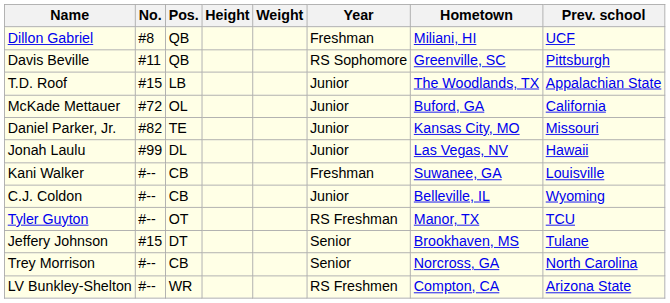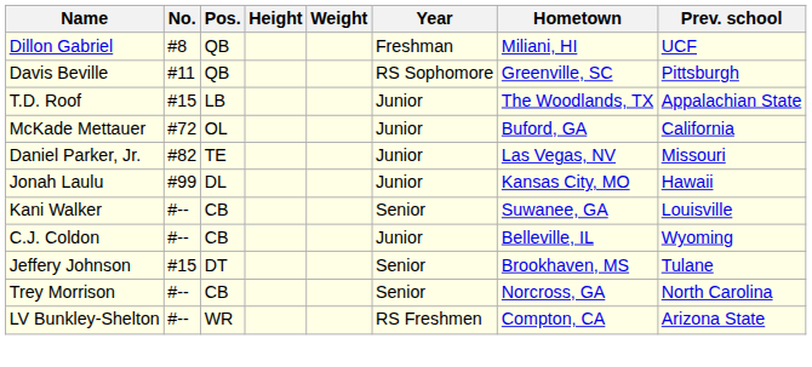Daniel Parker, Jr. | Hometown: Kansas City, MO -> Las Vegas, NV
Jonah Laulu | Hometown: Las Vegas, NV -> Kansas City, MO
Kani Walker | Year: Freshman -> Senior
- row: Tyler Guyton | #-- | OT | RS Freshman | Manor, TX | TCU
